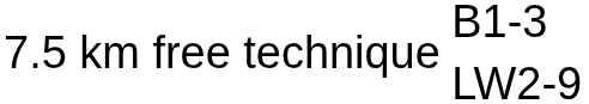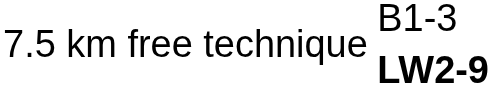7.5 km free technique / LW2-9 | column 2: normal -> bold
